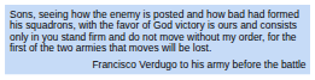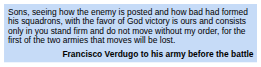row 2 | column 1: normal -> bold
